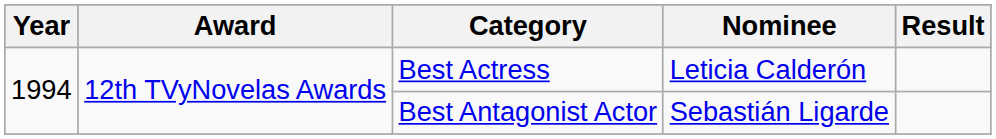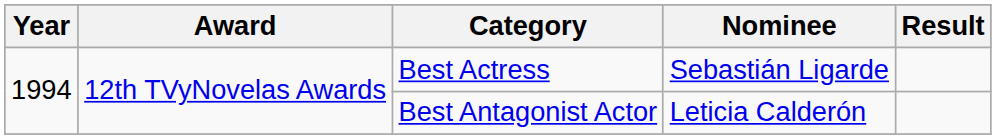Best Actress | Nominee: Leticia Calderón -> Sebastián Ligarde
Best Antagonist Actor | Nominee: Sebastián Ligarde -> Leticia Calderón
